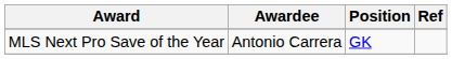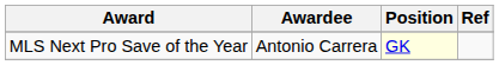MLS Next Pro Save of the Year | Position: no background -> lightyellow background
